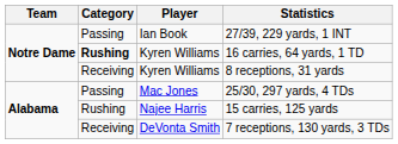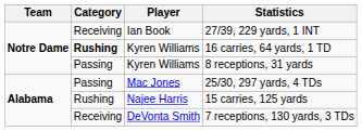27/39, 229 yards, 1 INT | Category: Passing -> Receiving
8 receptions, 31 yards | Category: Receiving -> Passing
